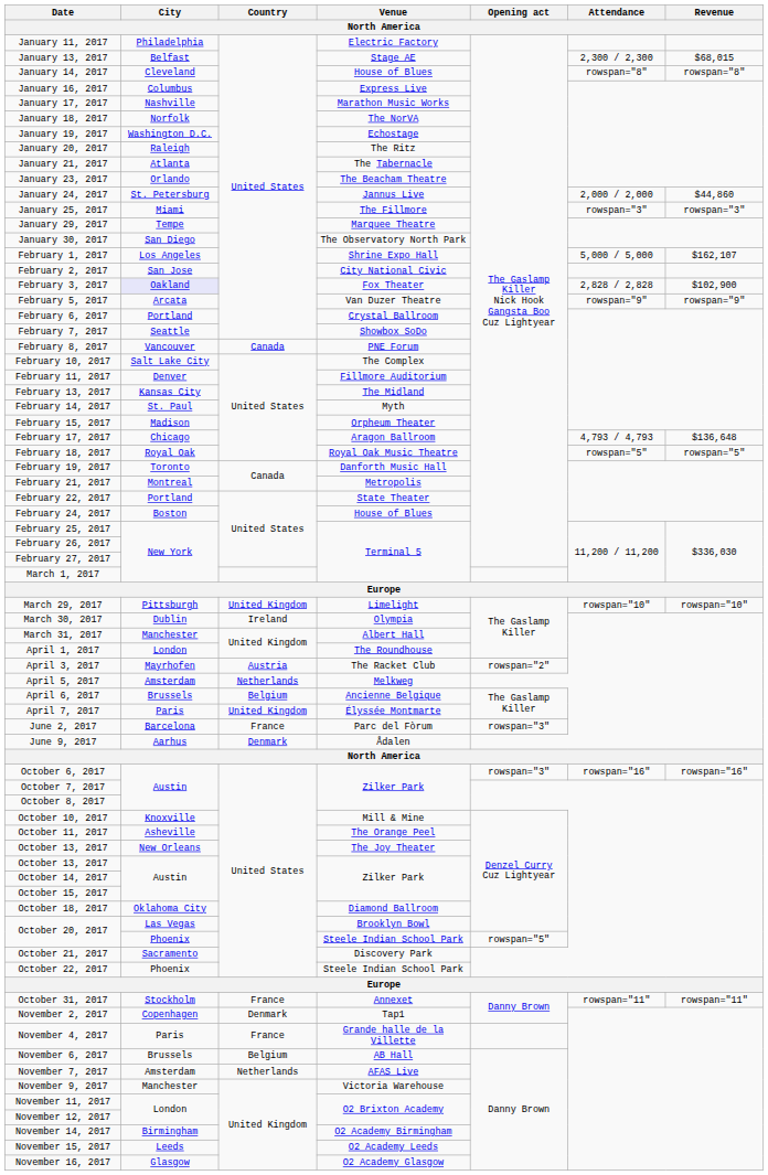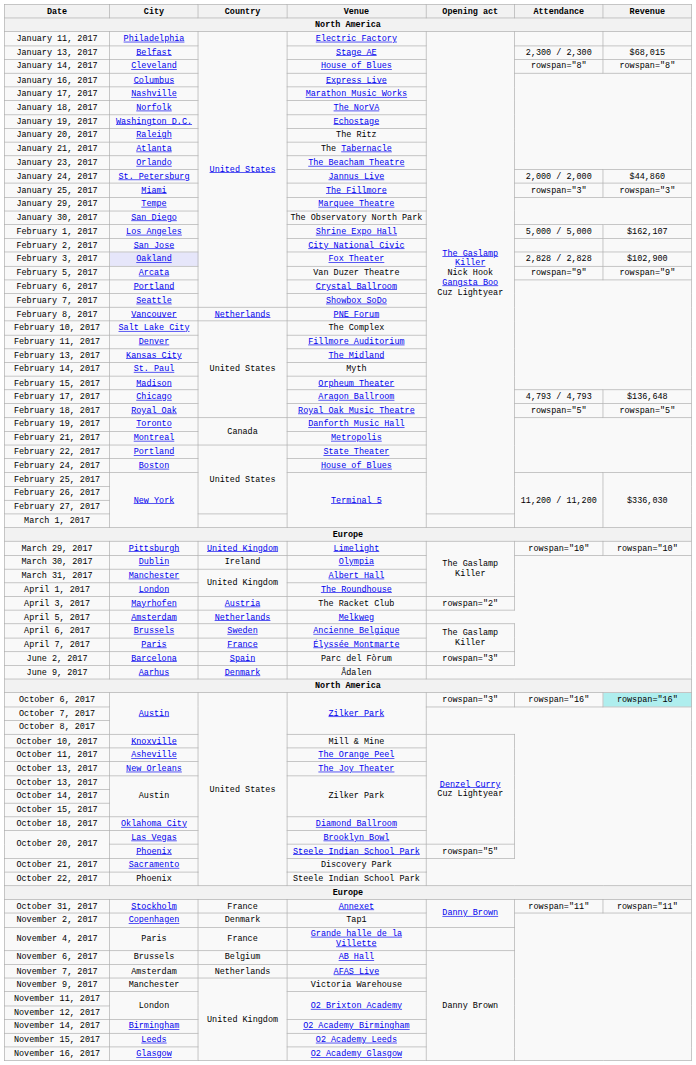February 8, 2017 | Country: Canada -> Netherlands
April 6, 2017 | Country: Belgium -> Sweden
April 7, 2017 | Country: United Kingdom -> France
June 2, 2017 | Country: France -> Spain
October 6, 2017 | Revenue: no background -> paleturquoise background
